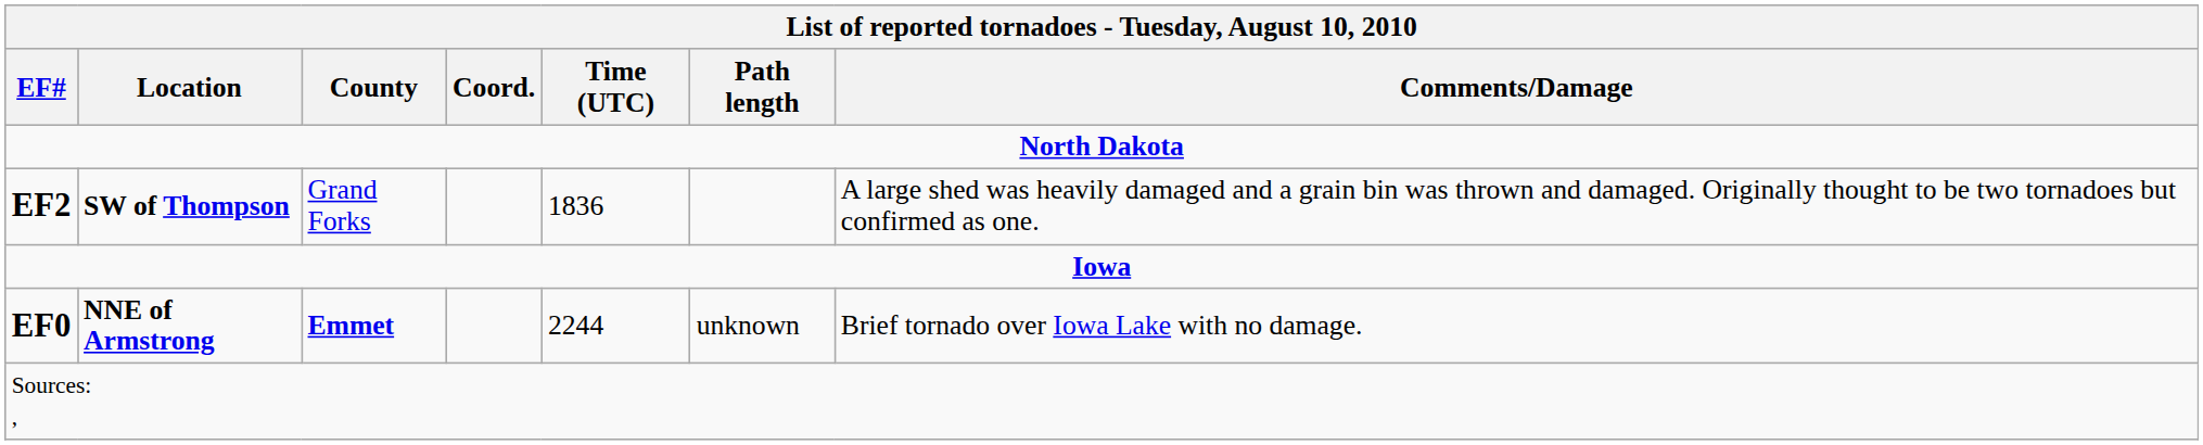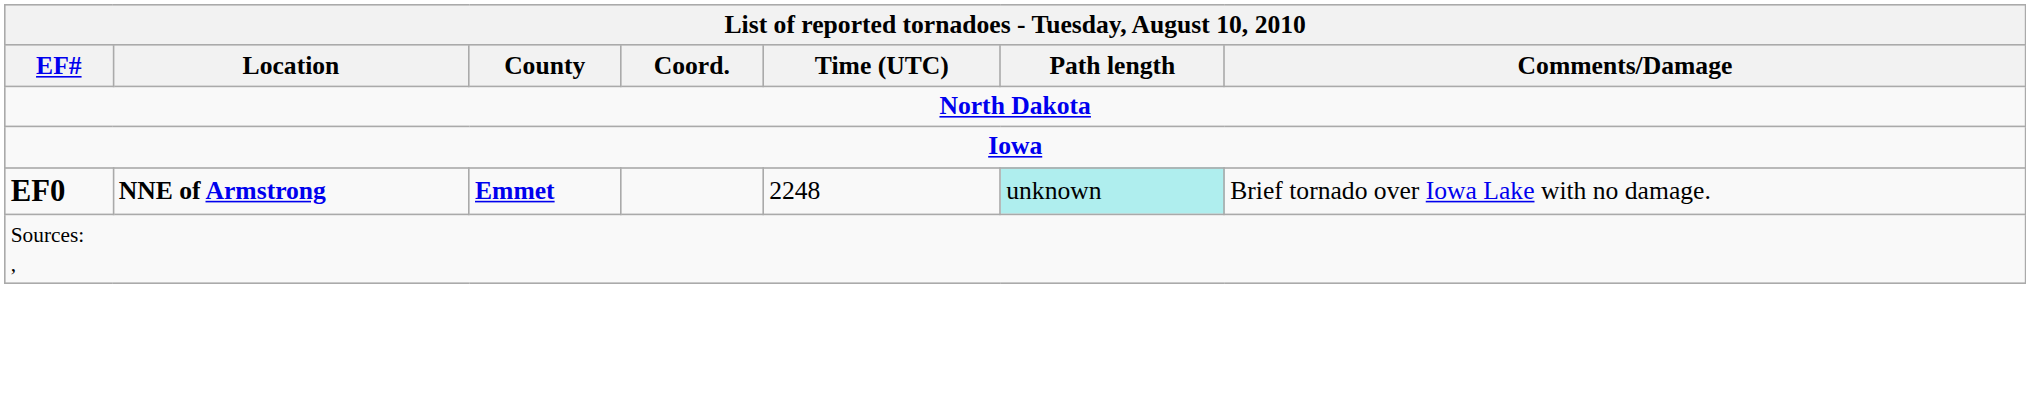- row: EF2 | SW of Thompson | Grand Forks | 1836 | A large shed was heavily damaged and a grain bin was thrown and damaged. Originally thought to be two tornadoes but confirmed as one.
EF0 | Time (UTC): 2244 -> 2248
EF0 | Path length: no background -> paleturquoise background
